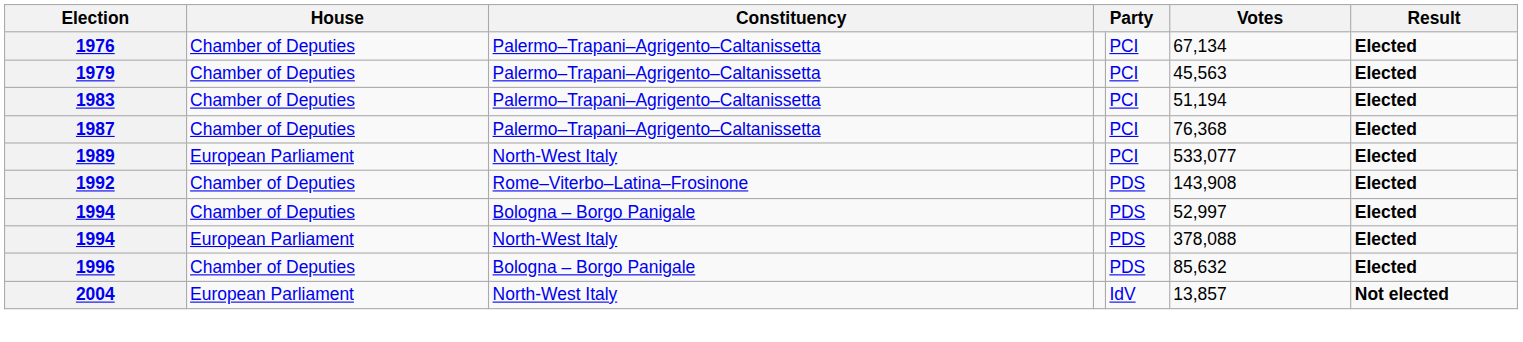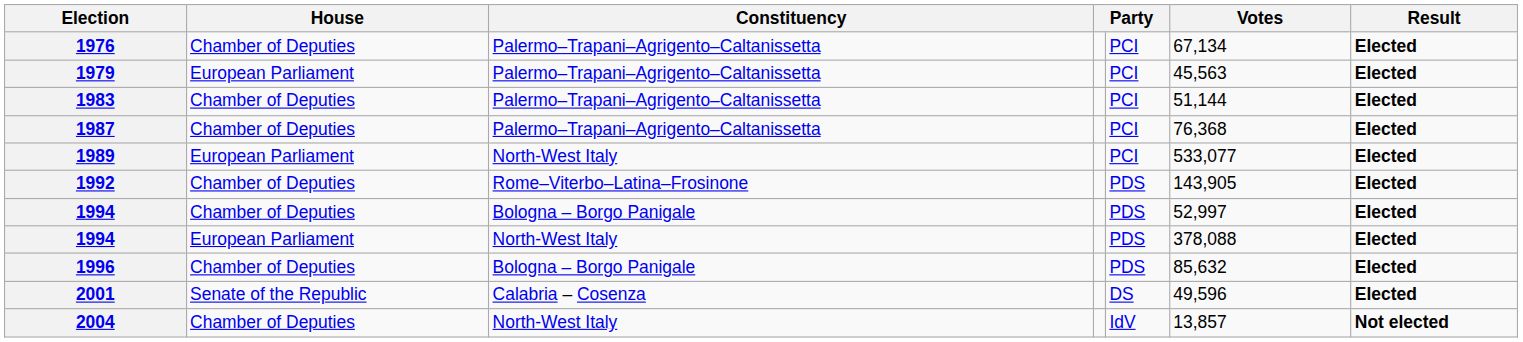1979 | House: Chamber of Deputies -> European Parliament
1983 | Votes: 51,194 -> 51,144
1992 | Votes: 143,908 -> 143,905
+ row: 2001 | Senate of the Republic | Calabria – Cosenza | DS | 49,596 | Elected
2004 | House: European Parliament -> Chamber of Deputies
